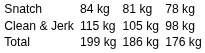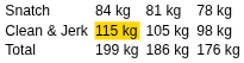Clean & Jerk | column 2: no background -> gold background
